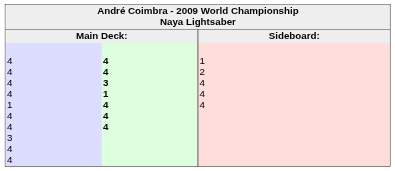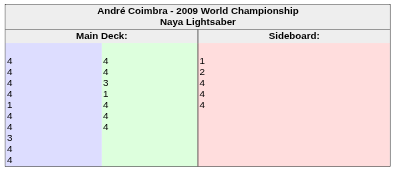4 4 4 4 1 4 4 3 4 4 | column 2: bold -> normal
